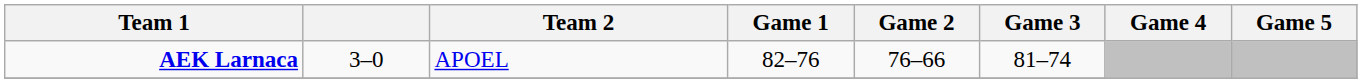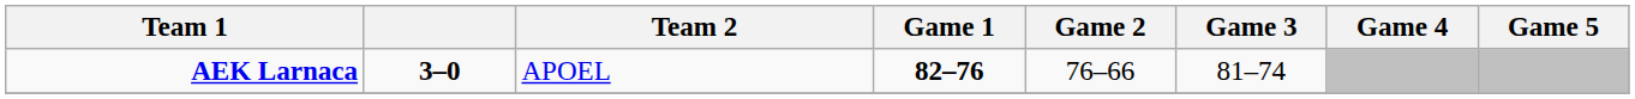AEK Larnaca | column 2: normal -> bold
AEK Larnaca | Game 1: normal -> bold
